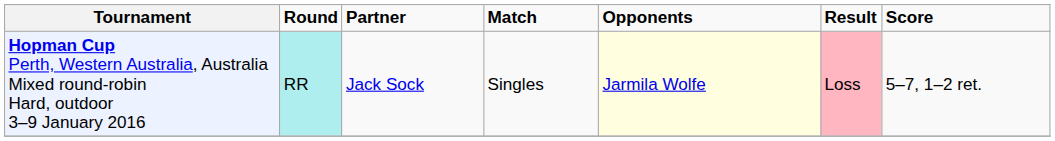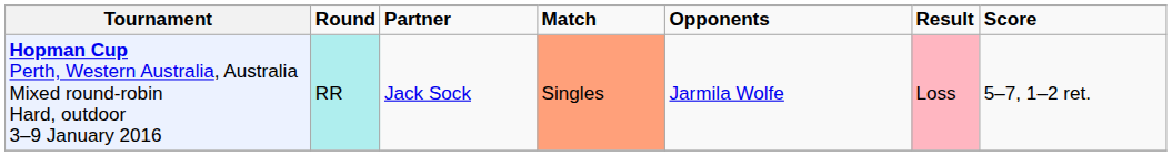row 2 | column 4: no background -> lightsalmon background
row 2 | column 5: lightyellow background -> no background
